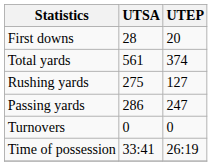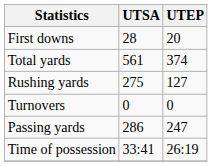rows swapped: Passing yards <-> Turnovers
